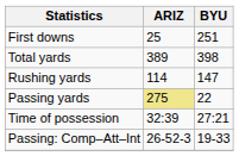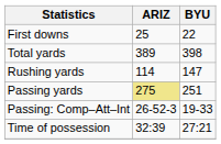First downs | BYU: 251 -> 22
Passing yards | BYU: 22 -> 251
rows swapped: Passing: Comp–Att–Int <-> Time of possession
